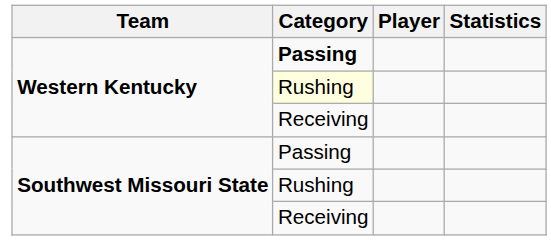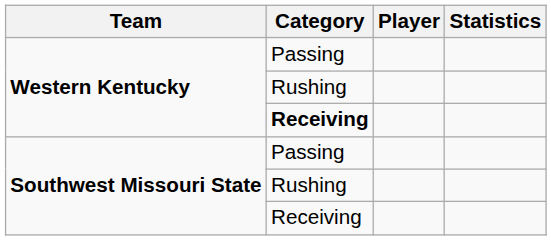Western Kentucky / Passing | Category: bold -> normal
Western Kentucky / Rushing | Category: lightyellow background -> no background
Western Kentucky / Receiving | Category: normal -> bold
